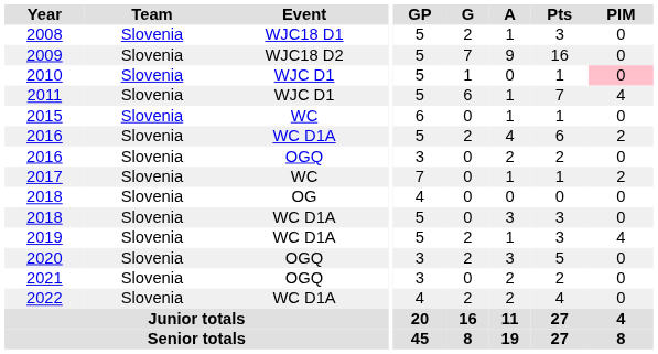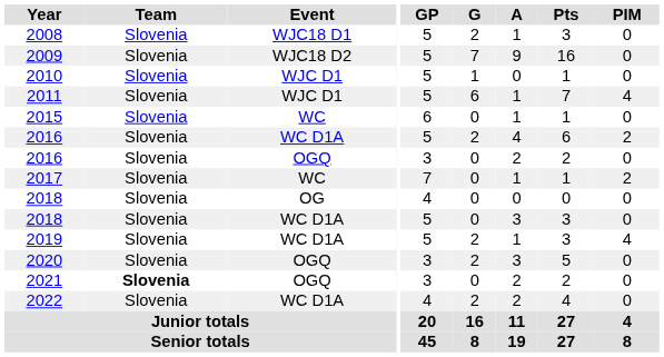2010 | PIM: pink background -> no background
2021 | Team: normal -> bold
